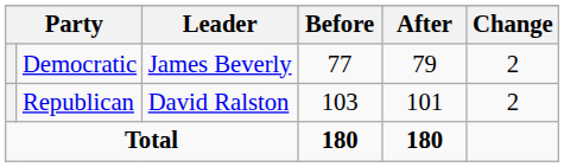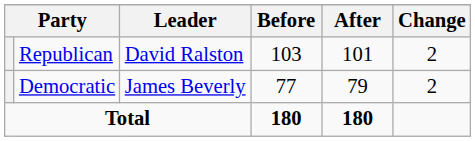rows swapped: Republican <-> Democratic
